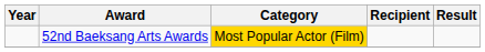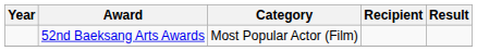52nd Baeksang Arts Awards | Category: gold background -> no background
